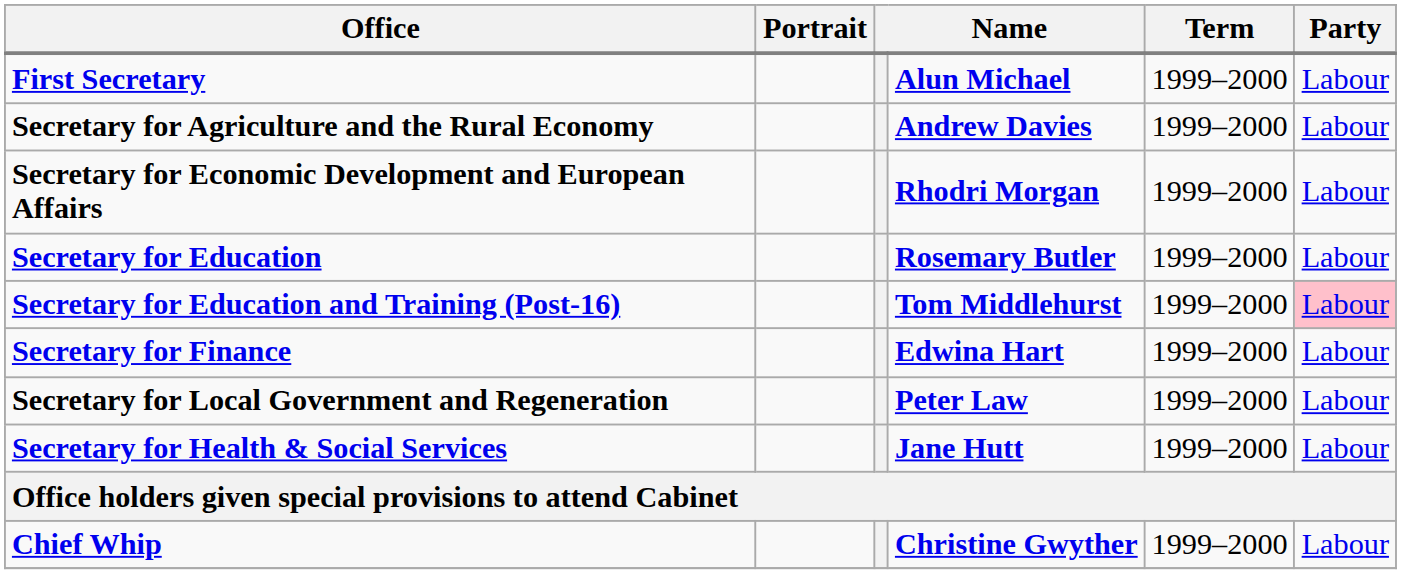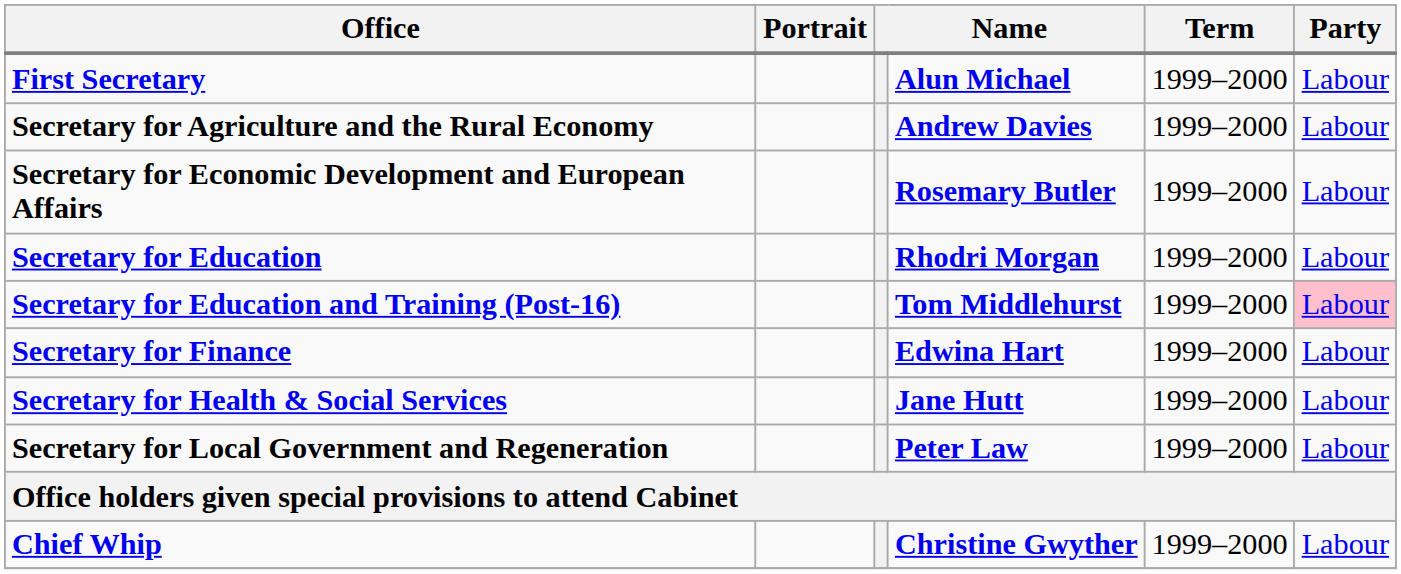Secretary for Economic Development and European Affairs | column 4: Rhodri Morgan -> Rosemary Butler
Secretary for Education | column 4: Rosemary Butler -> Rhodri Morgan
rows swapped: Secretary for Health & Social Services <-> Secretary for Local Government and Regeneration
